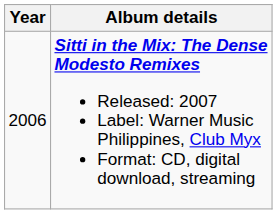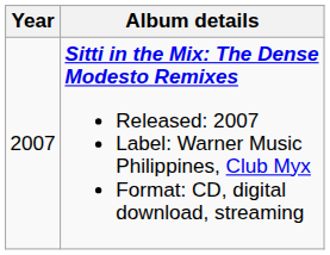row 2 | Year: 2006 -> 2007
